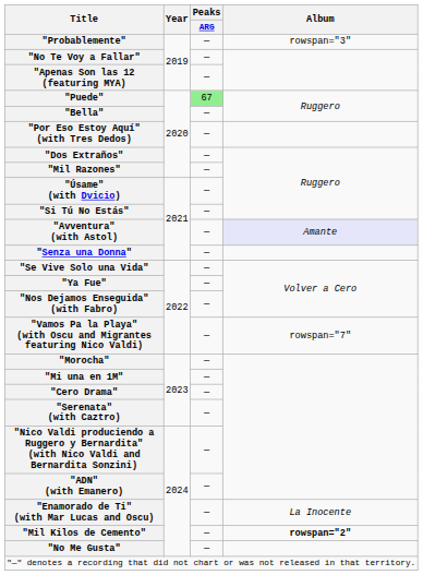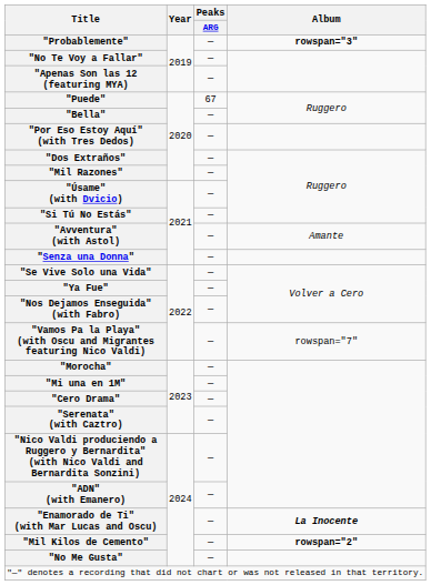"Probablemente" | Album: normal -> bold
"Puede" | Peaks / ARG: lightgreen background -> no background
"Avventura" (with Astol) | Album: lavender background -> no background
"Enamorado de Ti" (with Mar Lucas and Oscu) | Album: normal -> bold
